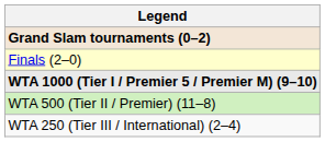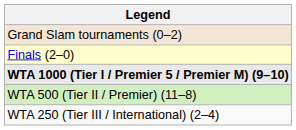row 2 | column 1: bold -> normal
